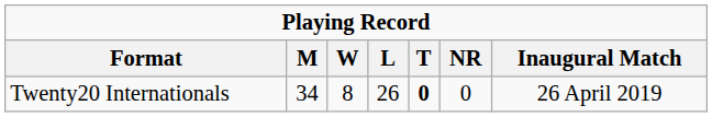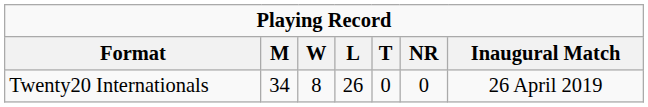Twenty20 Internationals | T: bold -> normal
